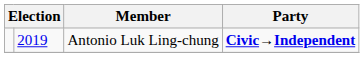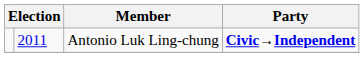Antonio Luk Ling-chung | column 2: 2019 -> 2011
